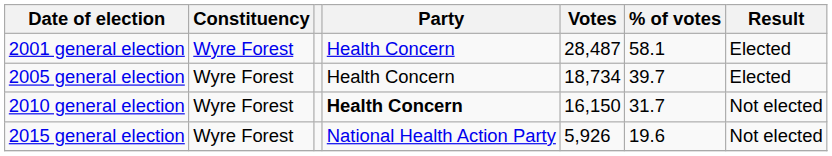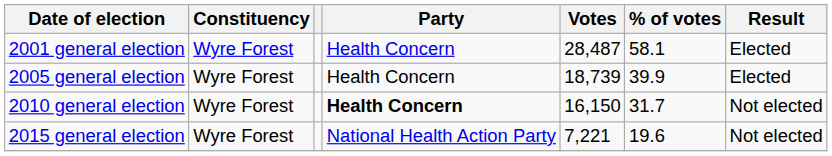2005 general election | Votes: 18,734 -> 18,739
2005 general election | % of votes: 39.7 -> 39.9
2015 general election | Votes: 5,926 -> 7,221
